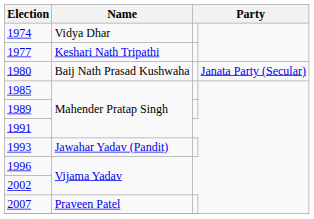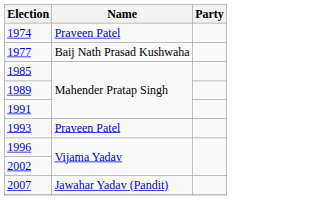1974 | Name: Vidya Dhar -> Praveen Patel
1977 | Name: Keshari Nath Tripathi -> Baij Nath Prasad Kushwaha
- row: 1980 | Baij Nath Prasad Kushwaha | Janata Party (Secular)
1993 | Name: Jawahar Yadav (Pandit) -> Praveen Patel
2007 | Name: Praveen Patel -> Jawahar Yadav (Pandit)
